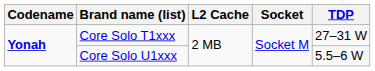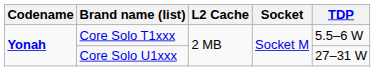Core Solo T1xxx | TDP: 27–31 W -> 5.5–6 W
Core Solo U1xxx | TDP: 5.5–6 W -> 27–31 W
